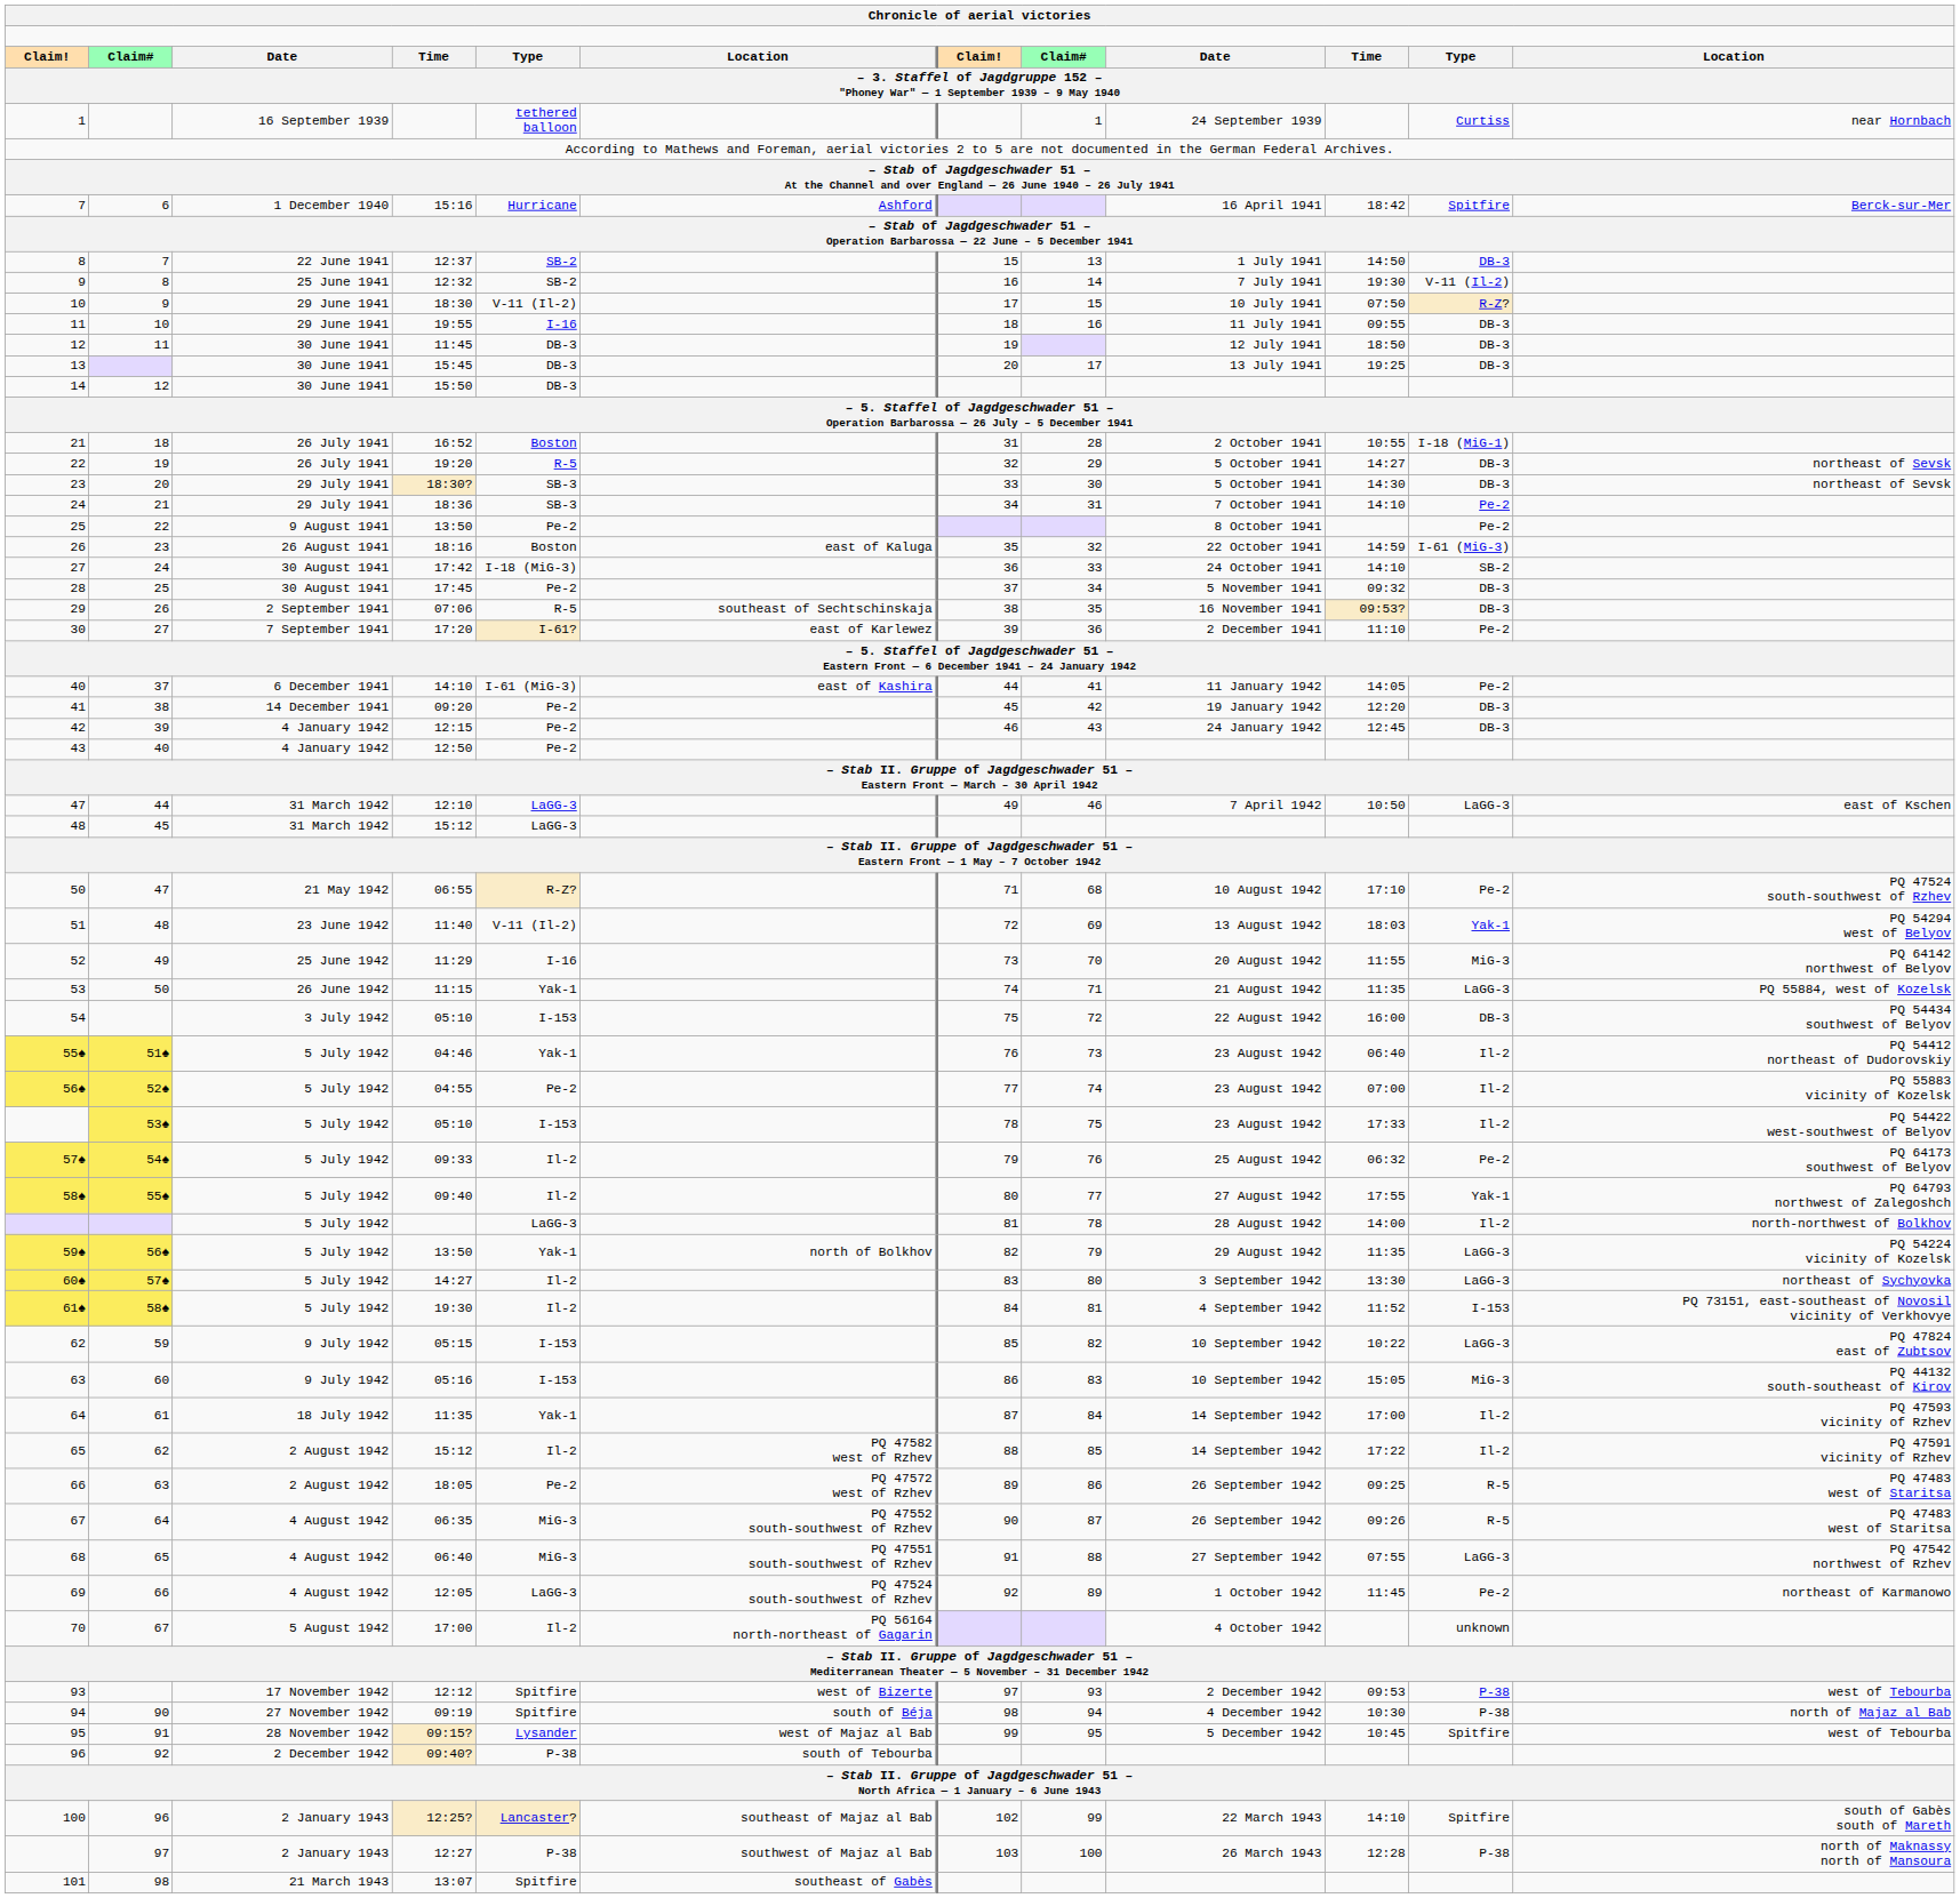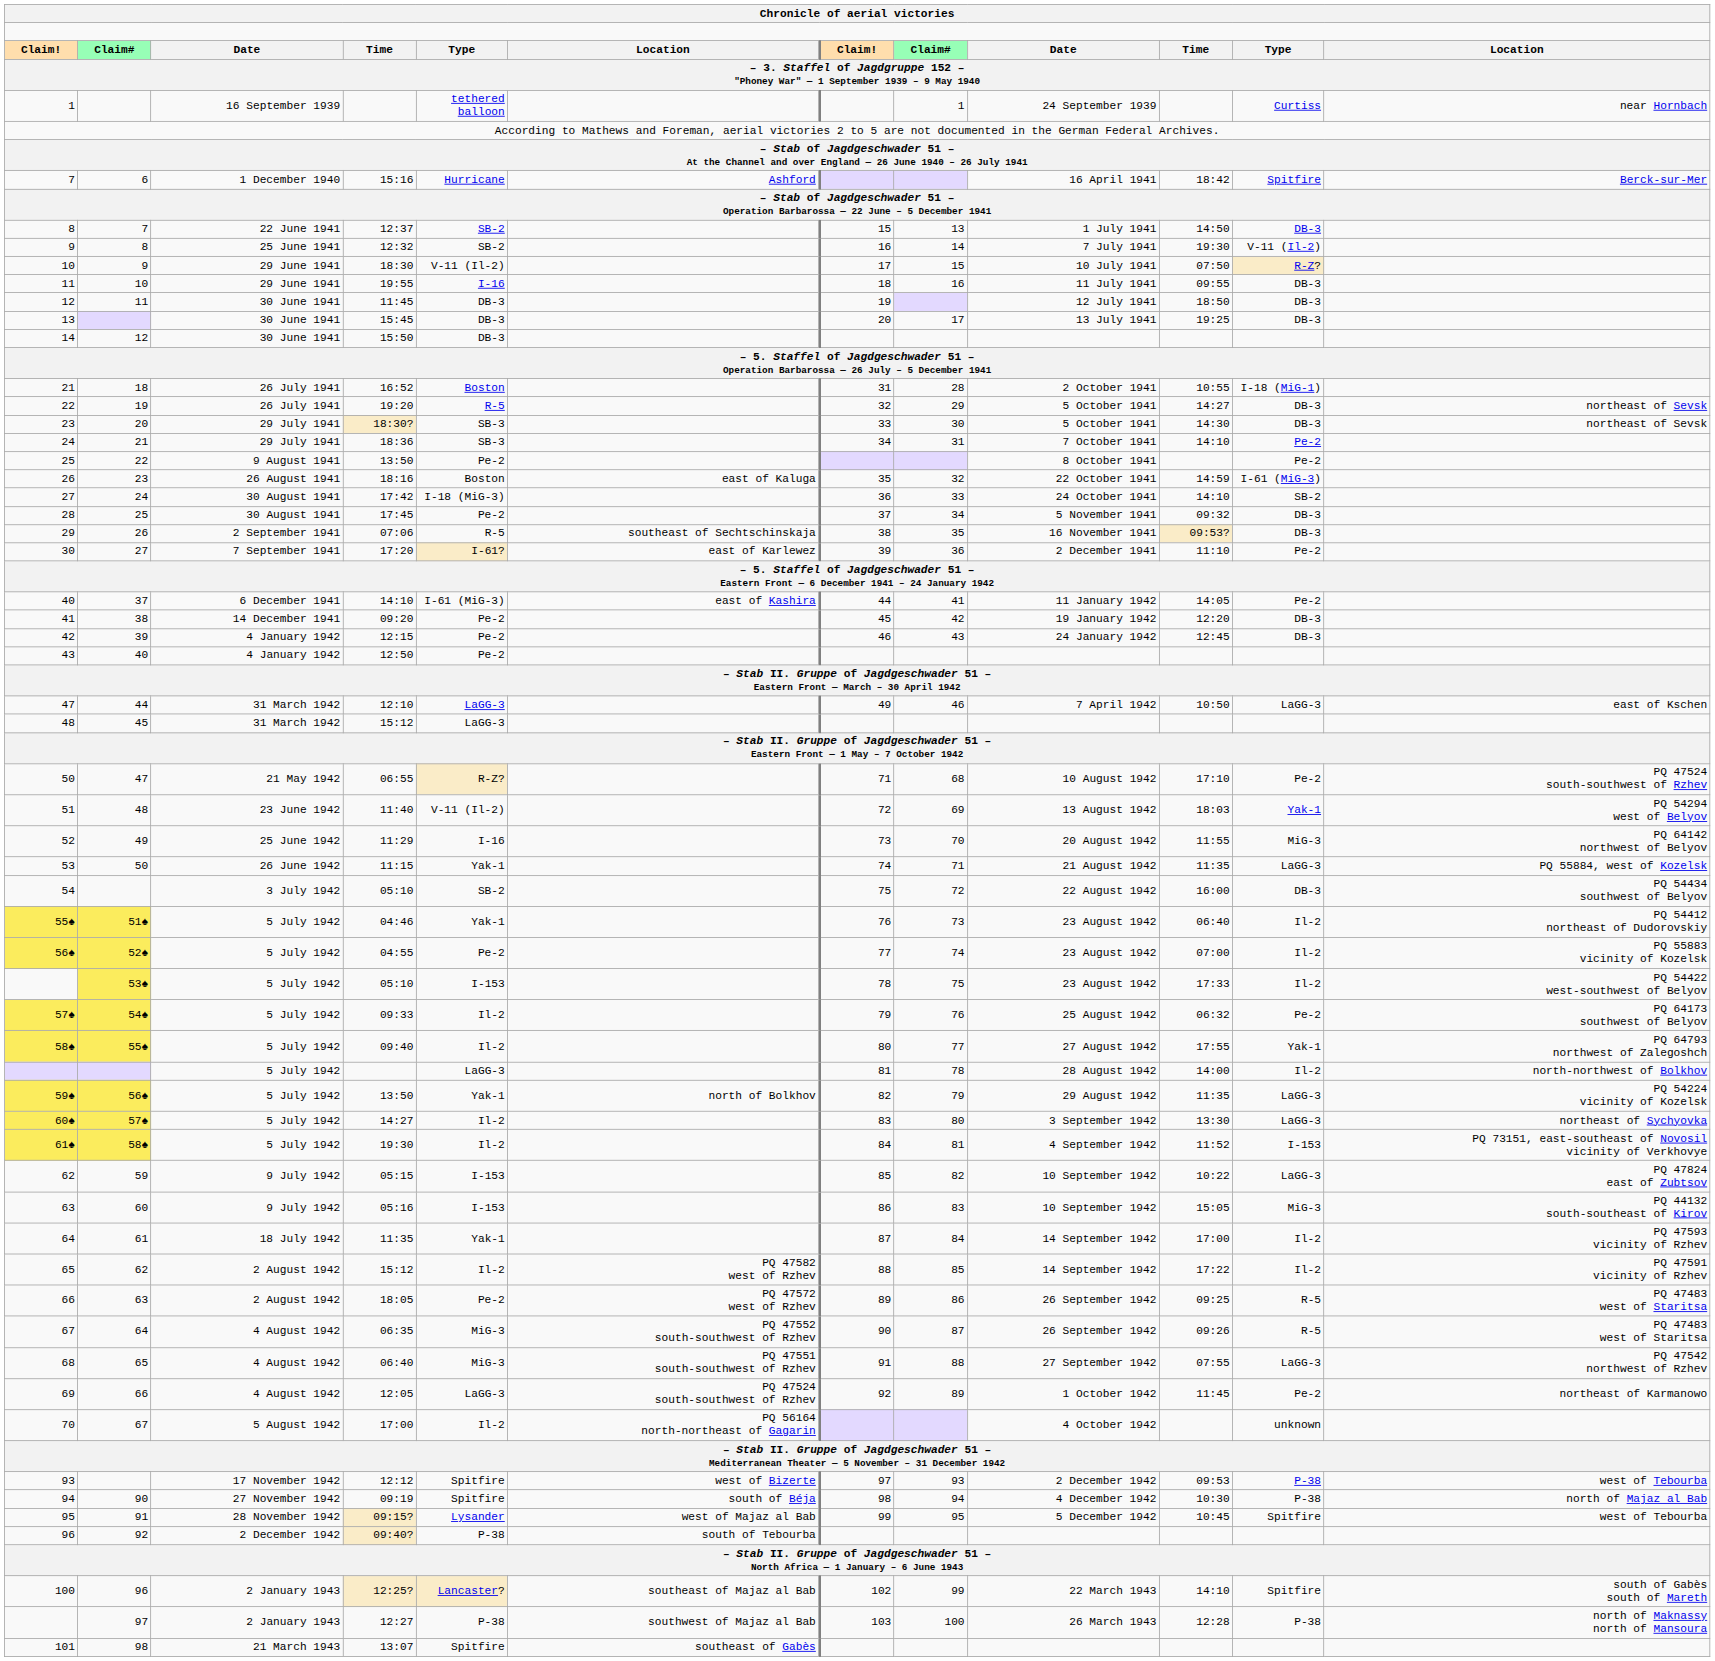54 | column 5: I-153 -> SB-2
